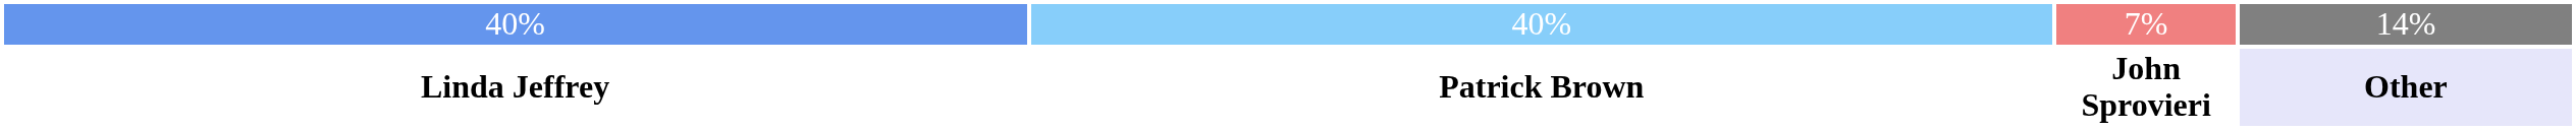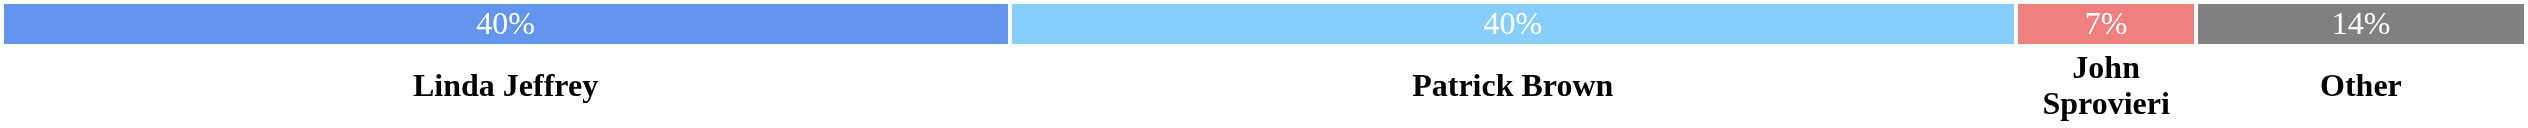Linda Jeffrey | column 4: lavender background -> no background
